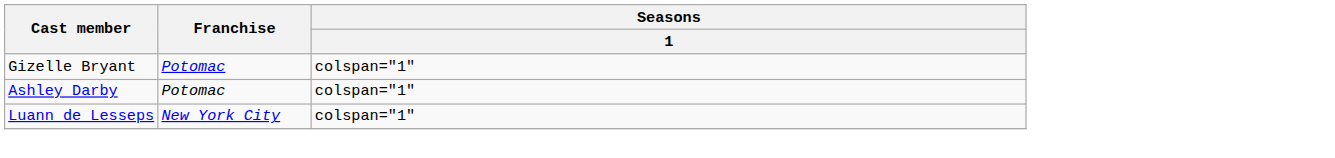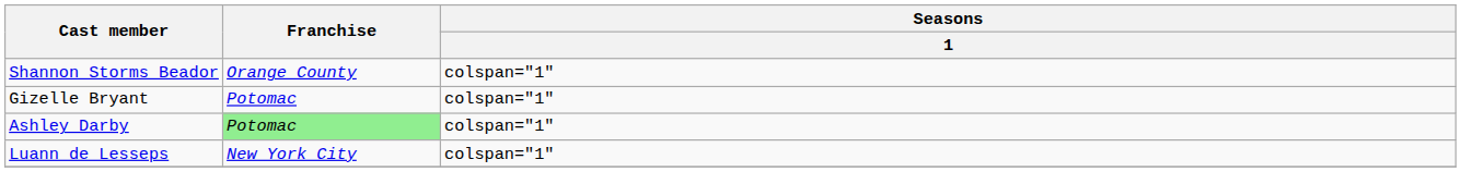+ row: Shannon Storms Beador | Orange County | colspan="1"
Ashley Darby | Franchise: no background -> lightgreen background
